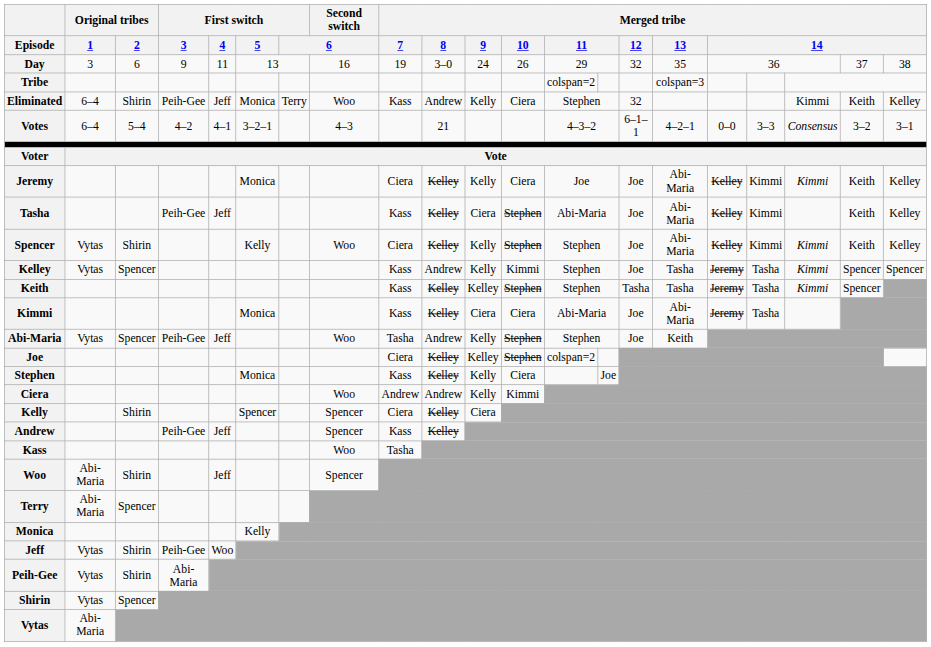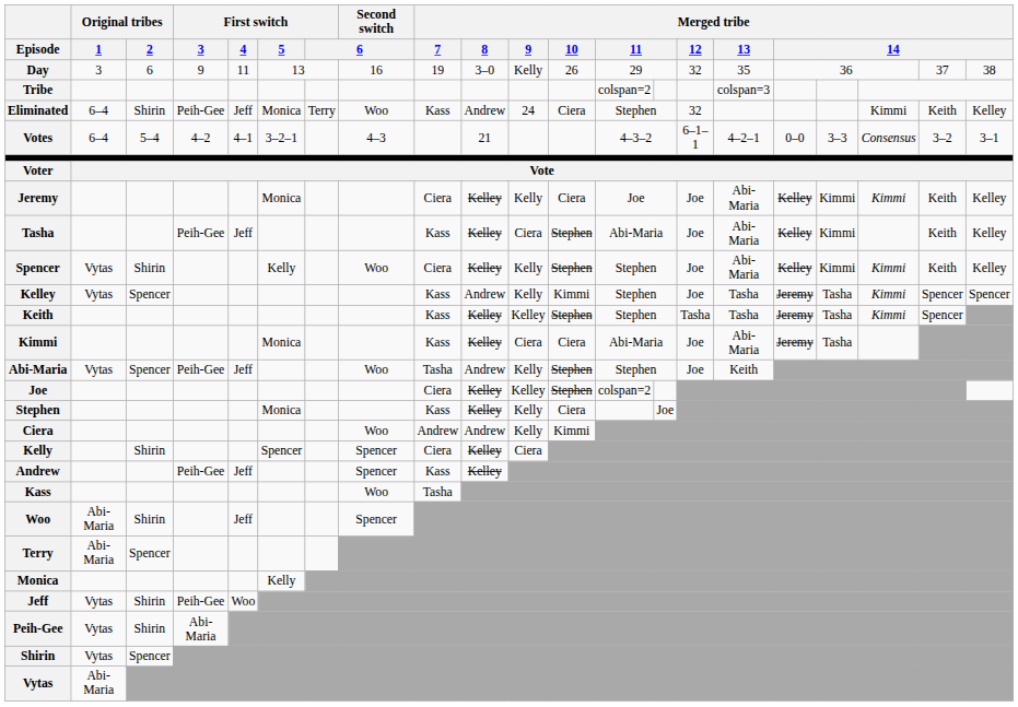Day | Merged tribe / 9: 24 -> Kelly
Eliminated | Merged tribe / 9: Kelly -> 24
